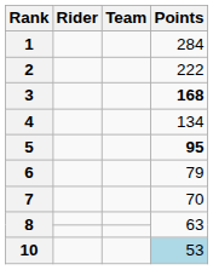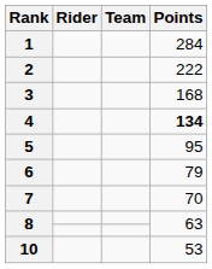3 | Points: bold -> normal
4 | Points: normal -> bold
5 | Points: bold -> normal
10 | Points: lightblue background -> no background
